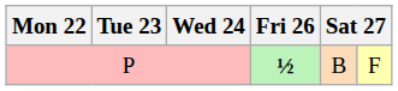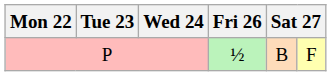P | Fri 26: bold -> normal
